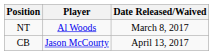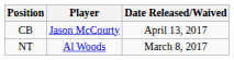rows swapped: CB <-> NT
